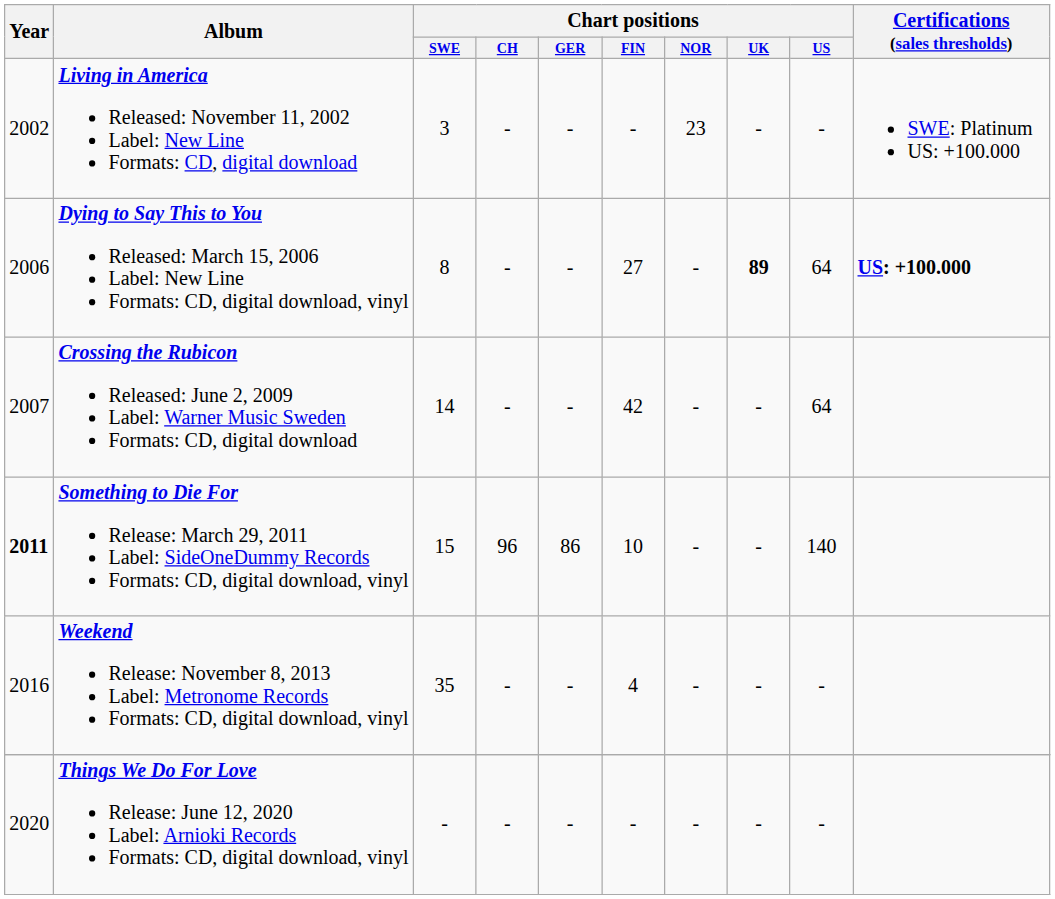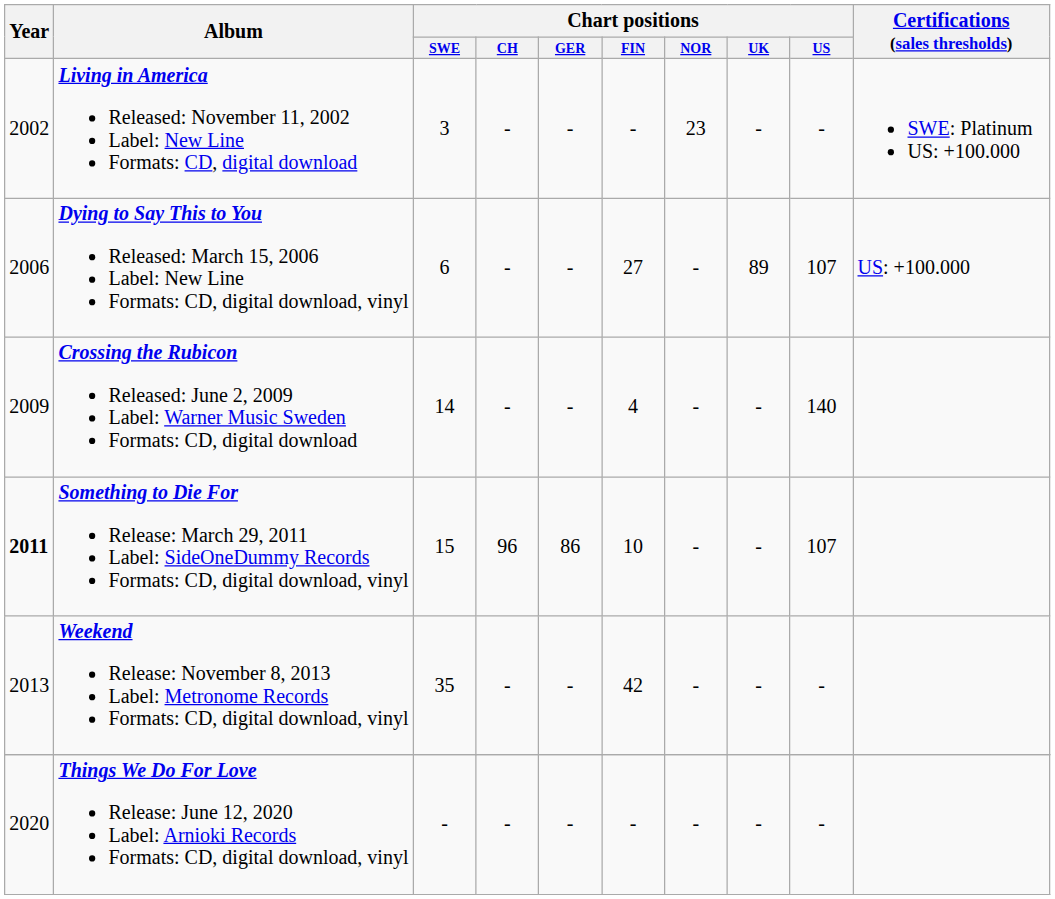row 4 | Chart positions / SWE: 8 -> 6
row 4 | Chart positions / UK: bold -> normal
row 4 | Chart positions / US: 64 -> 107
row 4 | Certifications (sales thresholds): bold -> normal
row 5 | Year: 2007 -> 2009
row 5 | Chart positions / FIN: 42 -> 4
row 5 | Chart positions / US: 64 -> 140
row 6 | Chart positions / US: 140 -> 107
row 7 | Year: 2016 -> 2013
row 7 | Chart positions / FIN: 4 -> 42
